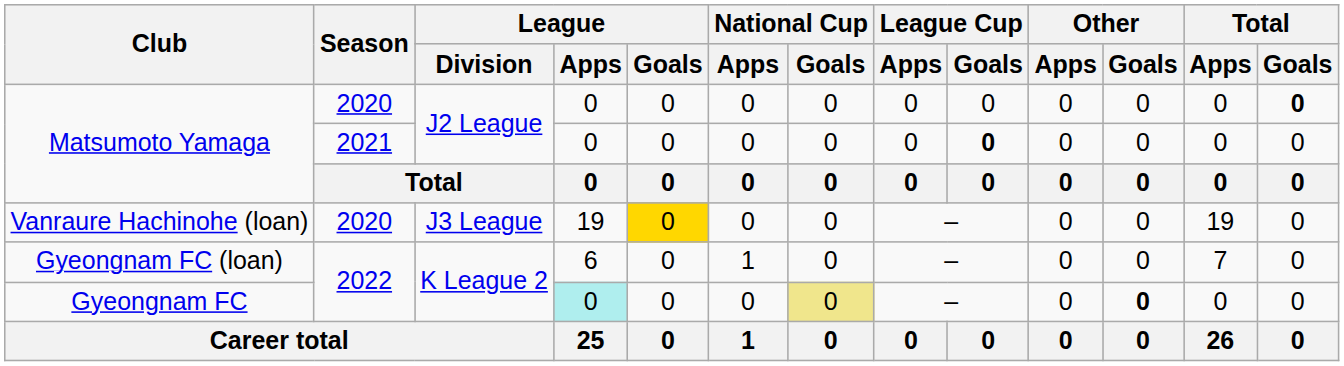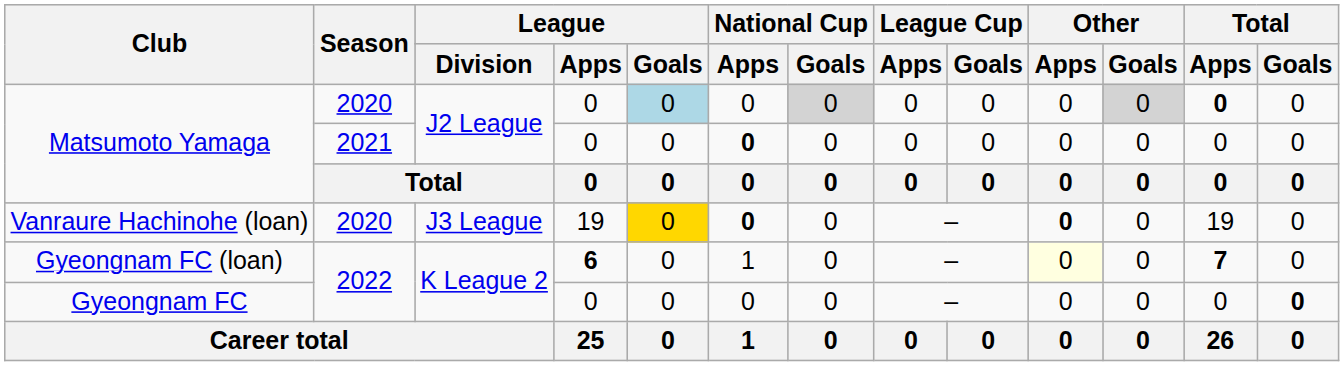Matsumoto Yamaga / 2020 | League / Goals: no background -> lightblue background
Matsumoto Yamaga / 2020 | National Cup / Goals: no background -> lightgrey background
Matsumoto Yamaga / 2020 | Other / Goals: no background -> lightgrey background
Matsumoto Yamaga / 2020 | Total / Apps: normal -> bold
Matsumoto Yamaga / 2020 | Total / Goals: bold -> normal
Matsumoto Yamaga / 2021 | National Cup / Apps: normal -> bold
Matsumoto Yamaga / 2021 | League Cup / Goals: bold -> normal
Vanraure Hachinohe (loan) | National Cup / Apps: normal -> bold
Vanraure Hachinohe (loan) | Other / Apps: normal -> bold
Gyeongnam FC (loan) | League / Apps: normal -> bold
Gyeongnam FC (loan) | Other / Apps: no background -> lightyellow background
Gyeongnam FC (loan) | Total / Apps: normal -> bold
Gyeongnam FC | League / Apps: paleturquoise background -> no background
Gyeongnam FC | National Cup / Goals: khaki background -> no background
Gyeongnam FC | Other / Goals: bold -> normal
Gyeongnam FC | Total / Goals: normal -> bold
